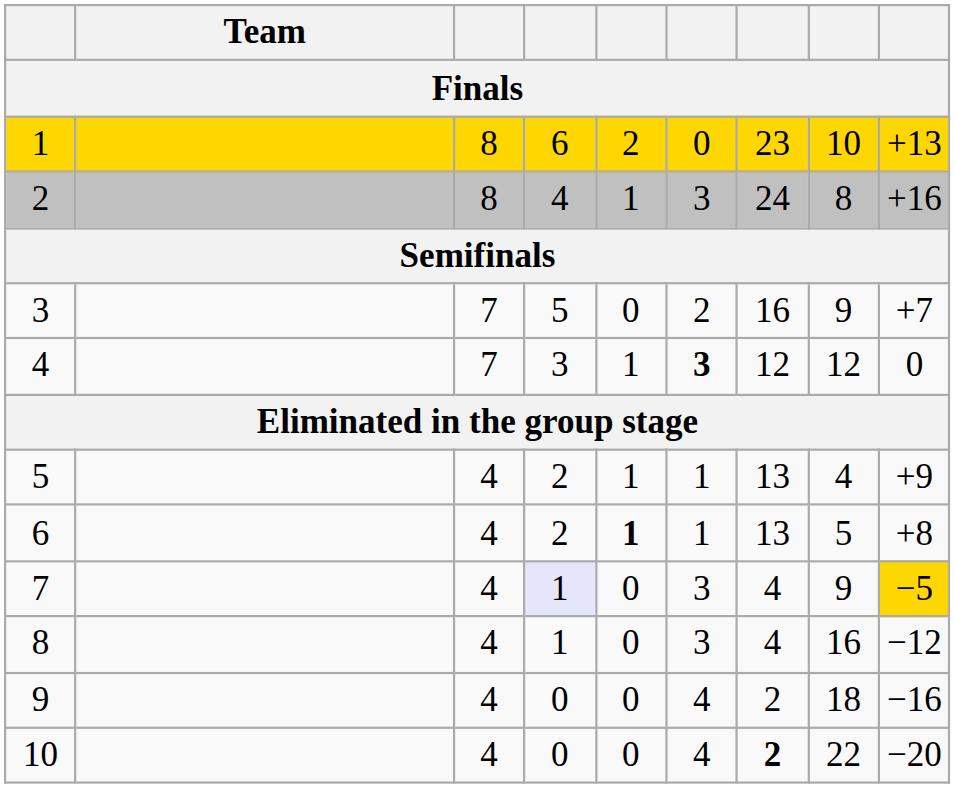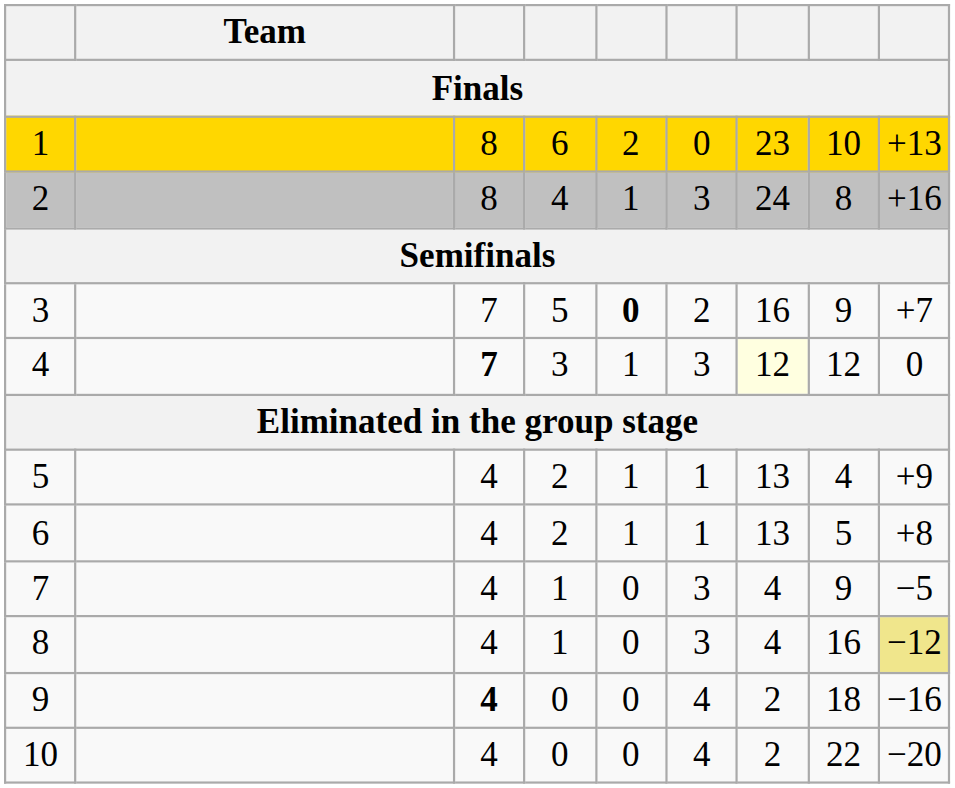row 6 | column 5: normal -> bold
row 7 | column 3: normal -> bold
row 7 | column 6: bold -> normal
row 7 | column 7: no background -> lightyellow background
row 10 | column 5: bold -> normal
row 11 | column 4: lavender background -> no background
row 11 | column 9: gold background -> no background
row 12 | column 9: no background -> khaki background
row 13 | column 3: normal -> bold
row 14 | column 7: bold -> normal
